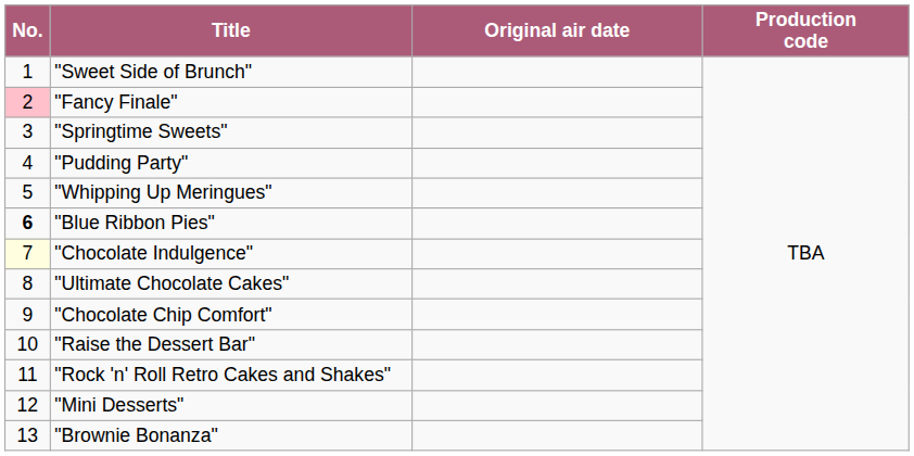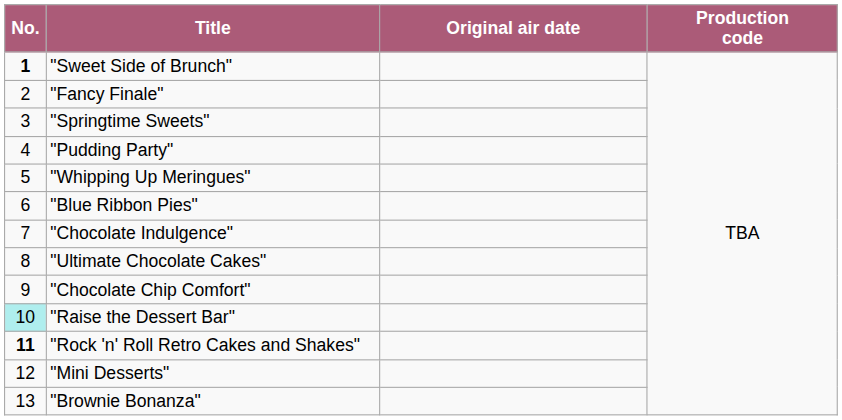"Sweet Side of Brunch" | No.: normal -> bold
"Fancy Finale" | No.: pink background -> no background
"Blue Ribbon Pies" | No.: bold -> normal
"Chocolate Indulgence" | No.: lightyellow background -> no background
"Raise the Dessert Bar" | No.: no background -> paleturquoise background
"Rock 'n' Roll Retro Cakes and Shakes" | No.: normal -> bold
